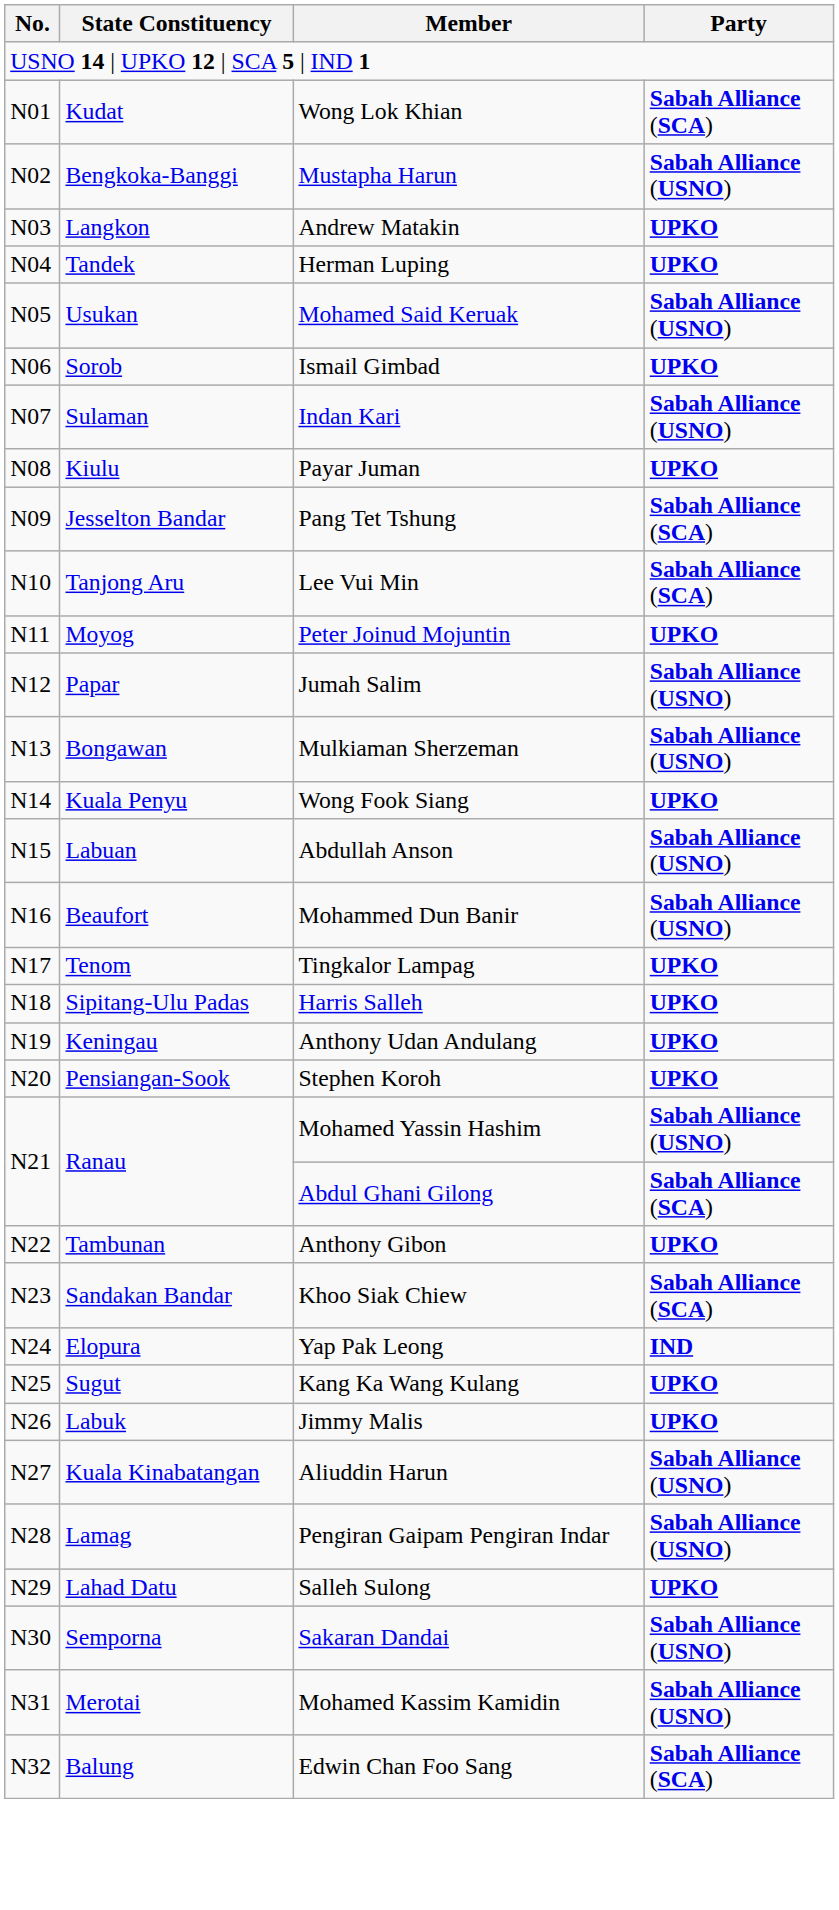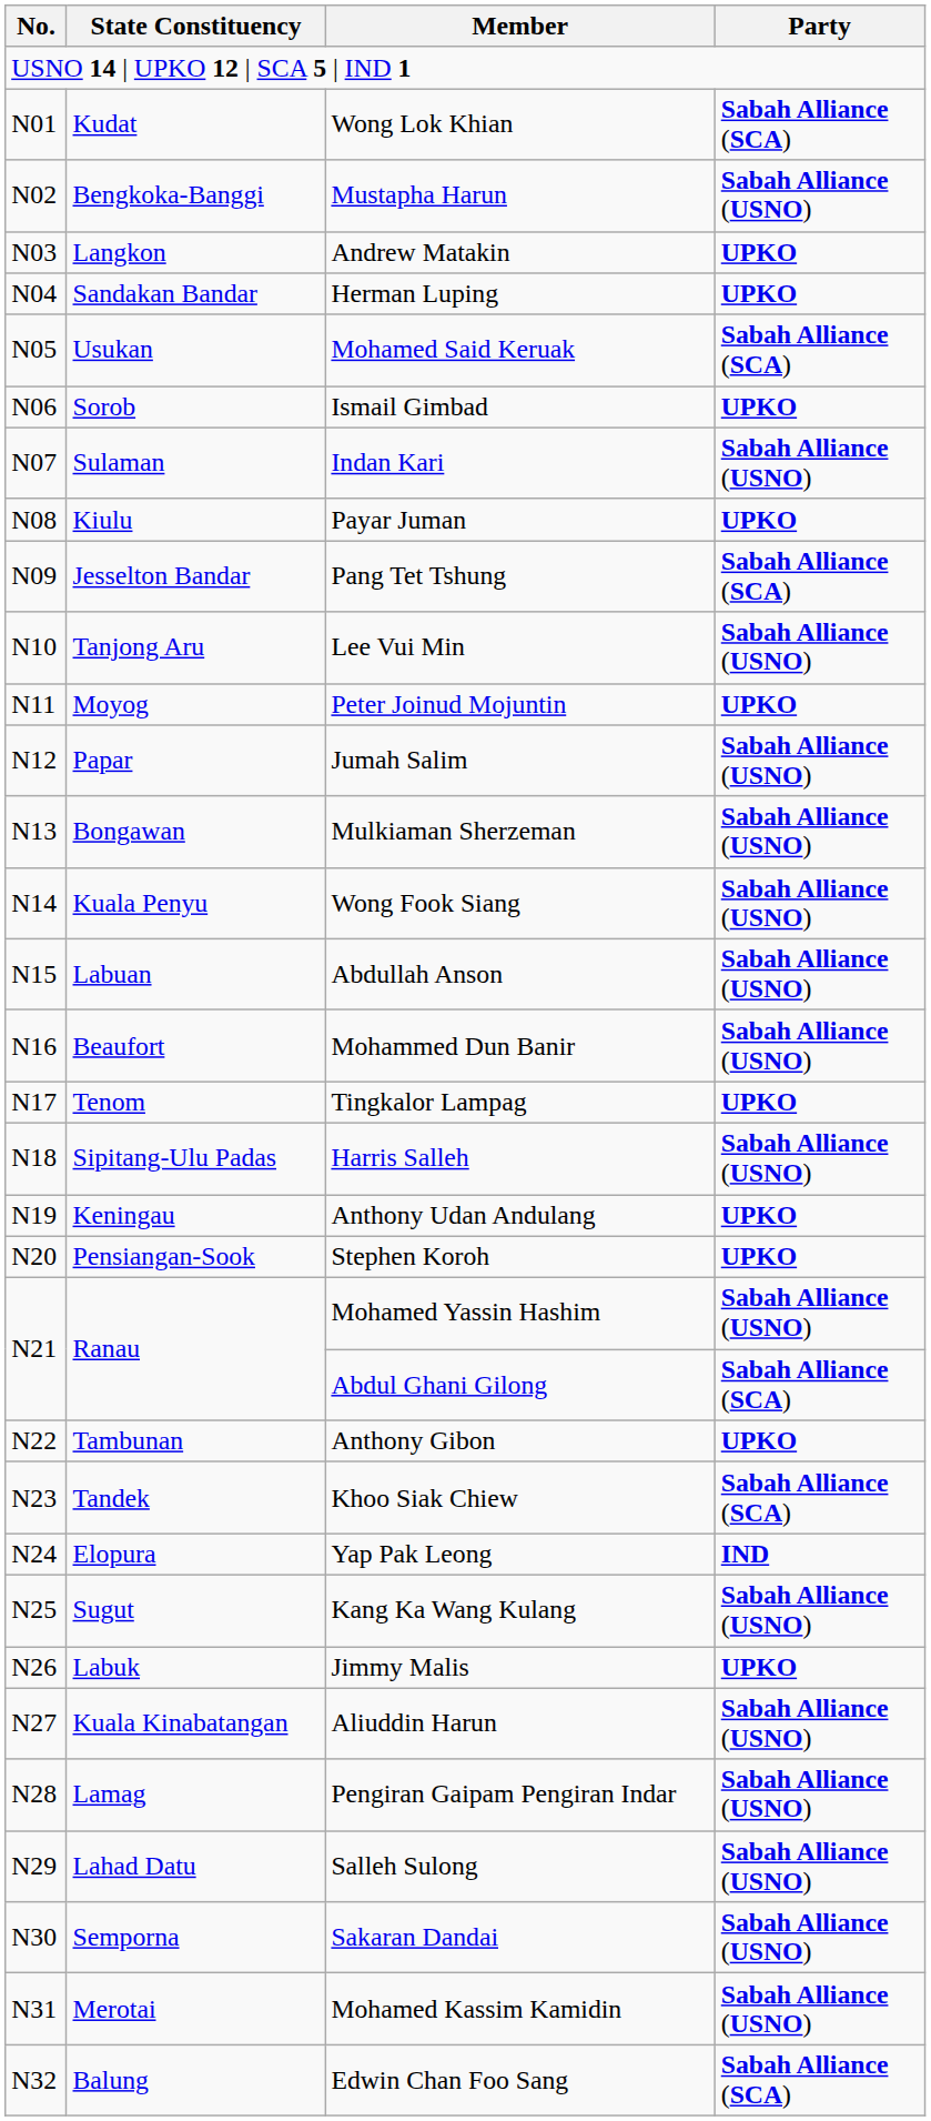Herman Luping | State Constituency: Tandek -> Sandakan Bandar
Mohamed Said Keruak | Party: Sabah Alliance (USNO) -> Sabah Alliance (SCA)
Lee Vui Min | Party: Sabah Alliance (SCA) -> Sabah Alliance (USNO)
Wong Fook Siang | Party: UPKO -> Sabah Alliance (USNO)
Harris Salleh | Party: UPKO -> Sabah Alliance (USNO)
Khoo Siak Chiew | State Constituency: Sandakan Bandar -> Tandek
Kang Ka Wang Kulang | Party: UPKO -> Sabah Alliance (USNO)
Salleh Sulong | Party: UPKO -> Sabah Alliance (USNO)
